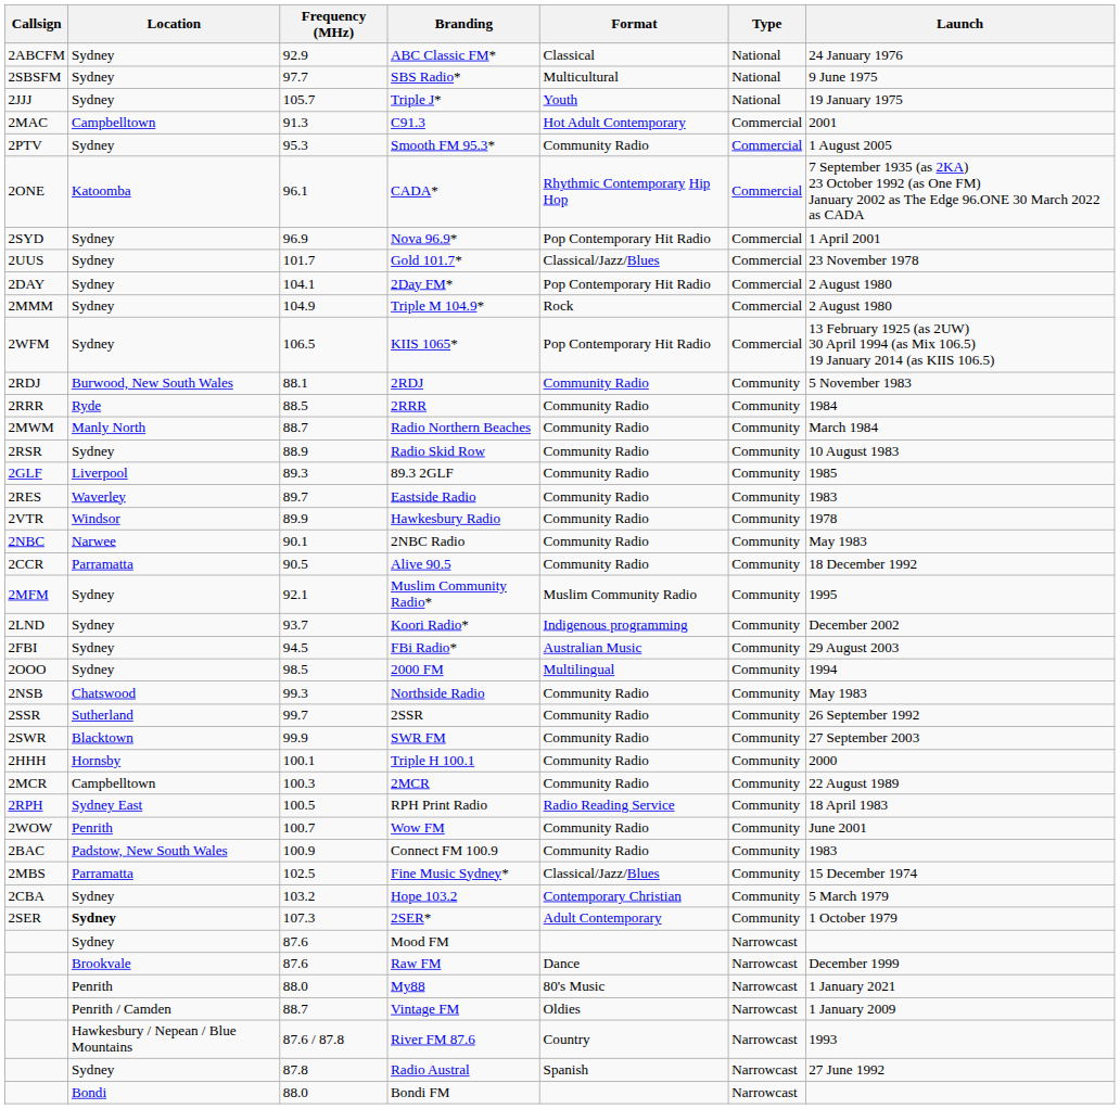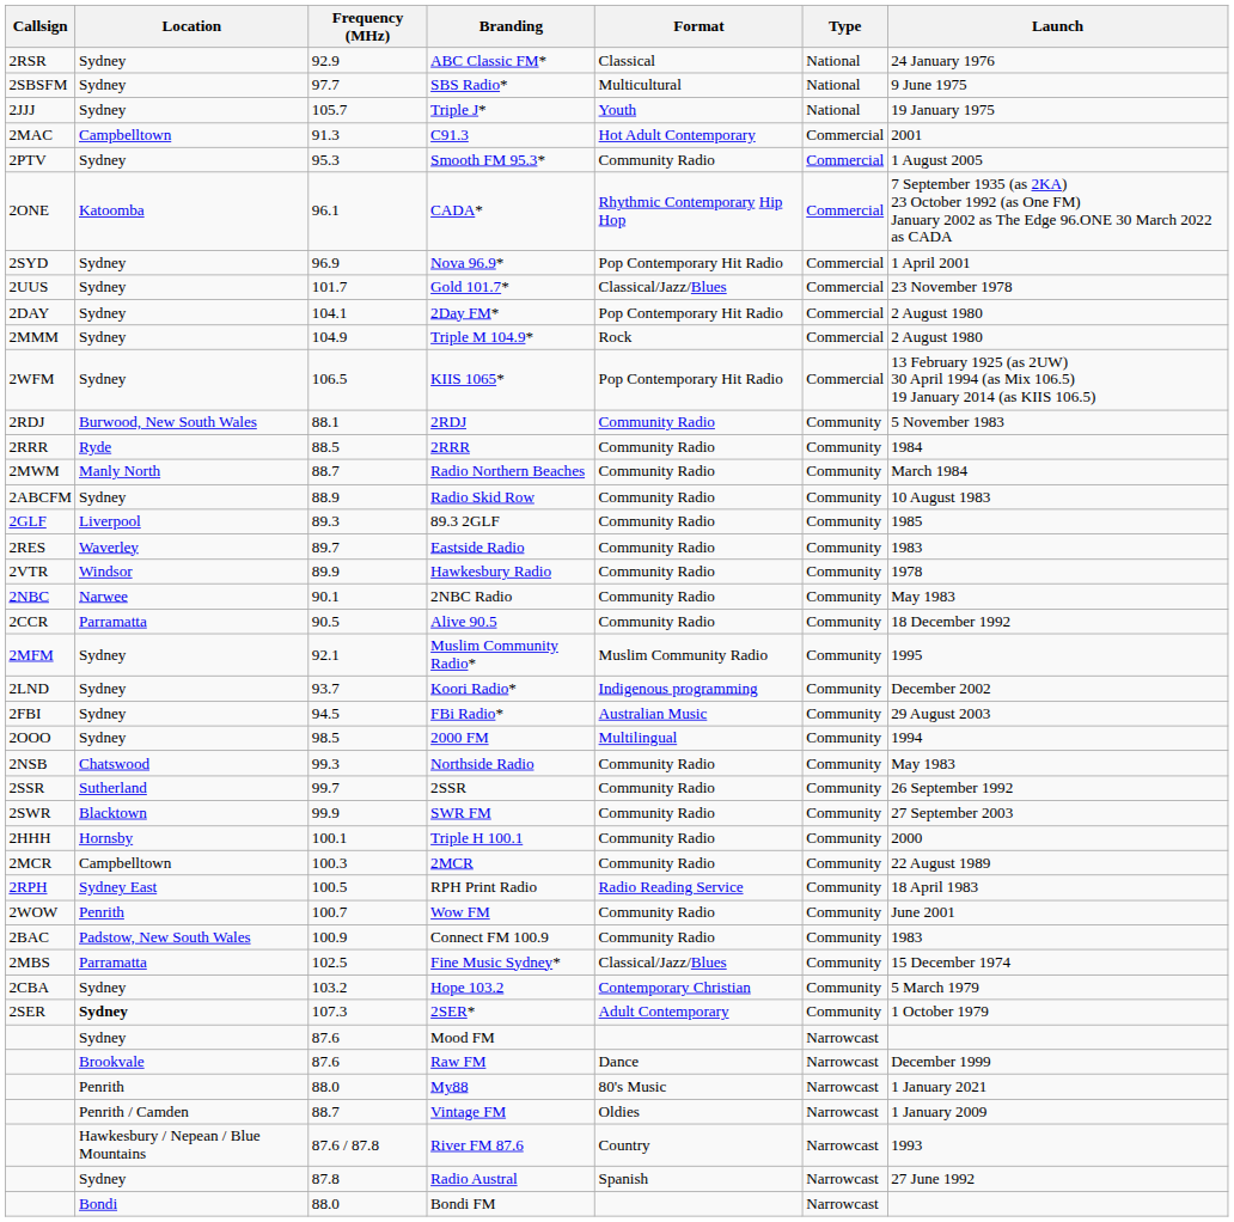ABC Classic FM* | Callsign: 2ABCFM -> 2RSR
Radio Skid Row | Callsign: 2RSR -> 2ABCFM
